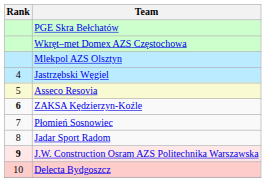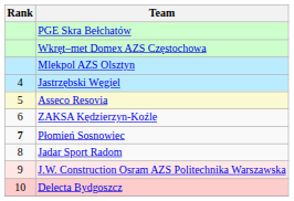ZAKSA Kędzierzyn-Koźle | Rank: bold -> normal
Płomień Sosnowiec | Rank: normal -> bold
J.W. Construction Osram AZS Politechnika Warszawska | Rank: bold -> normal
